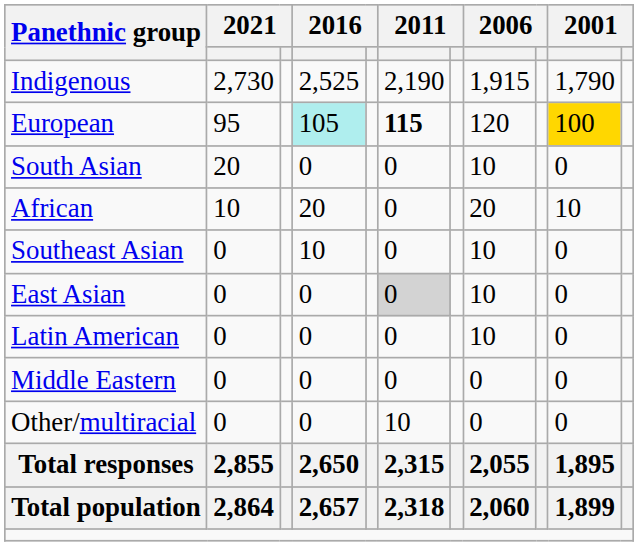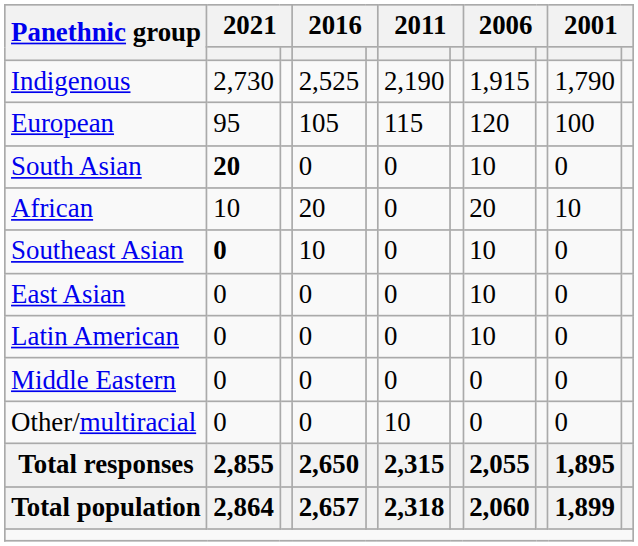European | column 4: paleturquoise background -> no background
European | column 6: bold -> normal
European | column 10: gold background -> no background
South Asian | column 2: normal -> bold
Southeast Asian | column 2: normal -> bold
East Asian | column 6: lightgrey background -> no background
